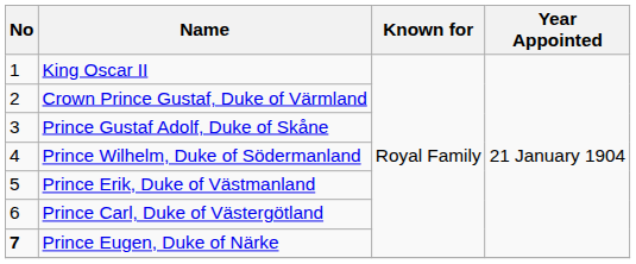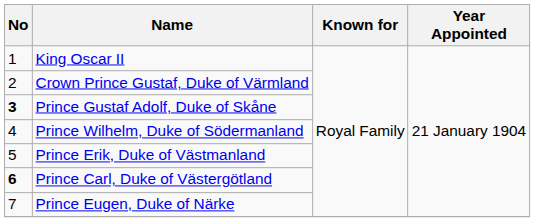Prince Gustaf Adolf, Duke of Skåne | No: normal -> bold
Prince Carl, Duke of Västergötland | No: normal -> bold
Prince Eugen, Duke of Närke | No: bold -> normal
